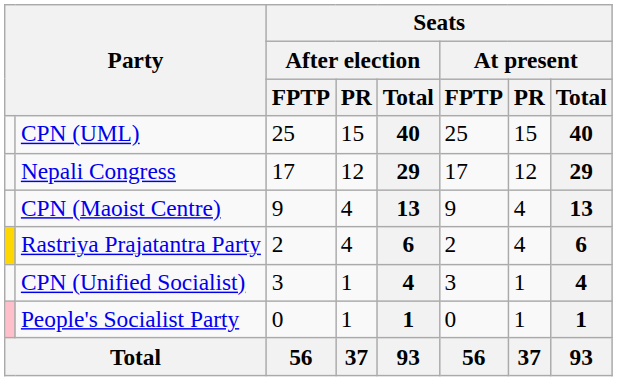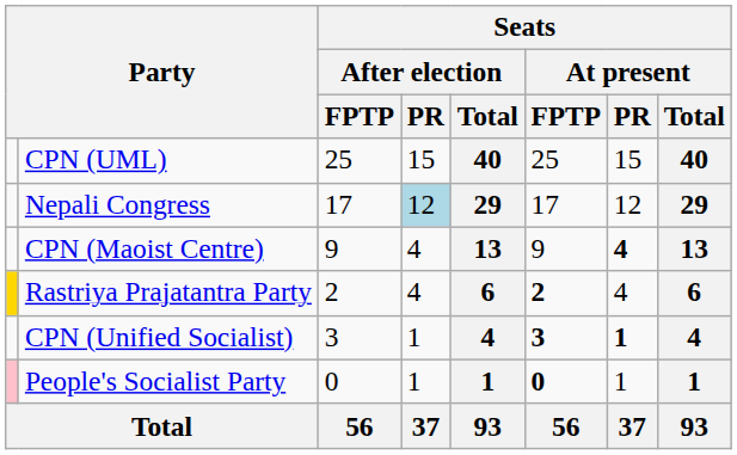Nepali Congress | Seats / After election / PR: no background -> lightblue background
CPN (Maoist Centre) | Seats / At present / PR: normal -> bold
Rastriya Prajatantra Party | Seats / At present / FPTP: normal -> bold
CPN (Unified Socialist) | Seats / At present / FPTP: normal -> bold
CPN (Unified Socialist) | Seats / At present / PR: normal -> bold
People's Socialist Party | Seats / At present / FPTP: normal -> bold
